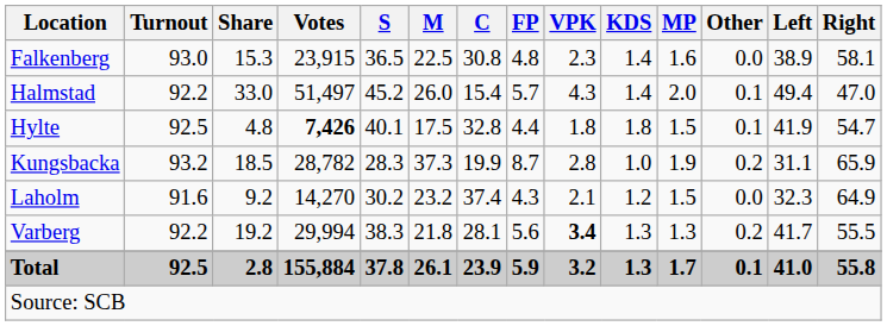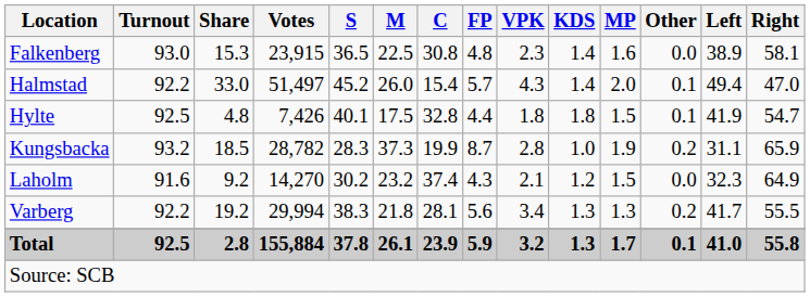Hylte | Votes: bold -> normal
Varberg | VPK: bold -> normal
